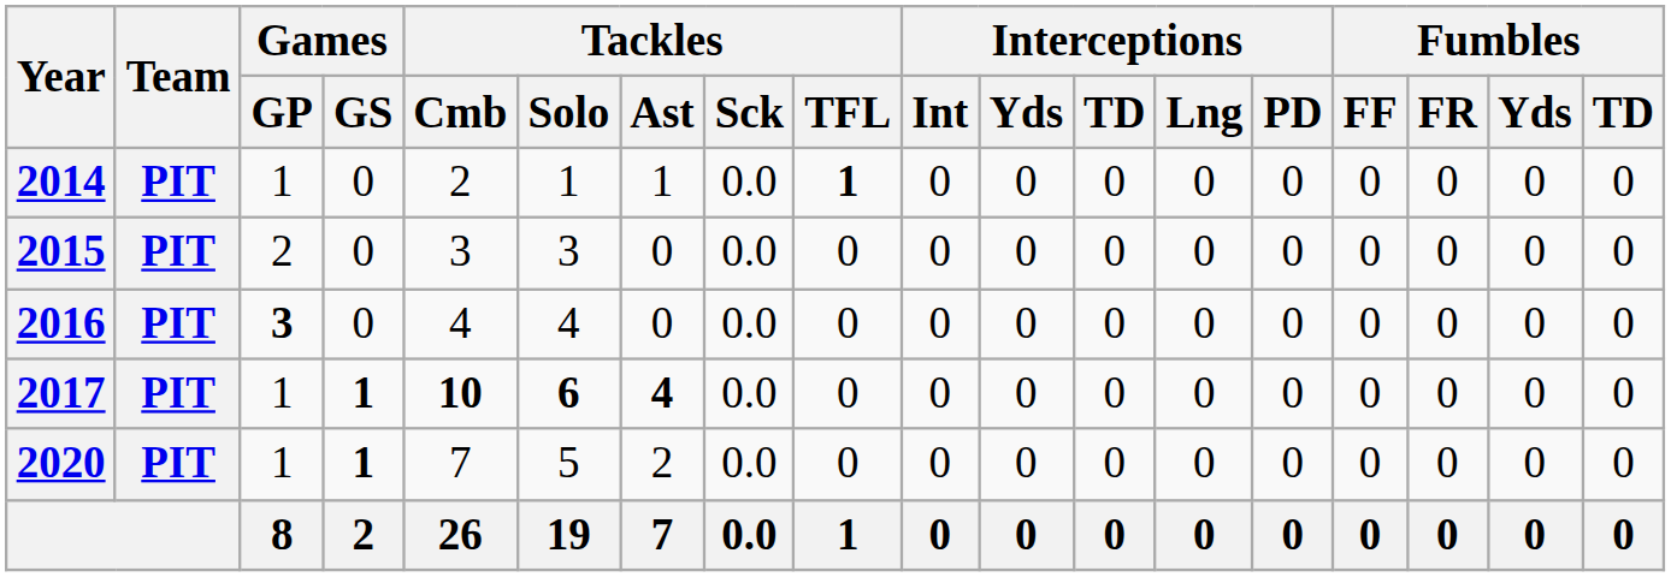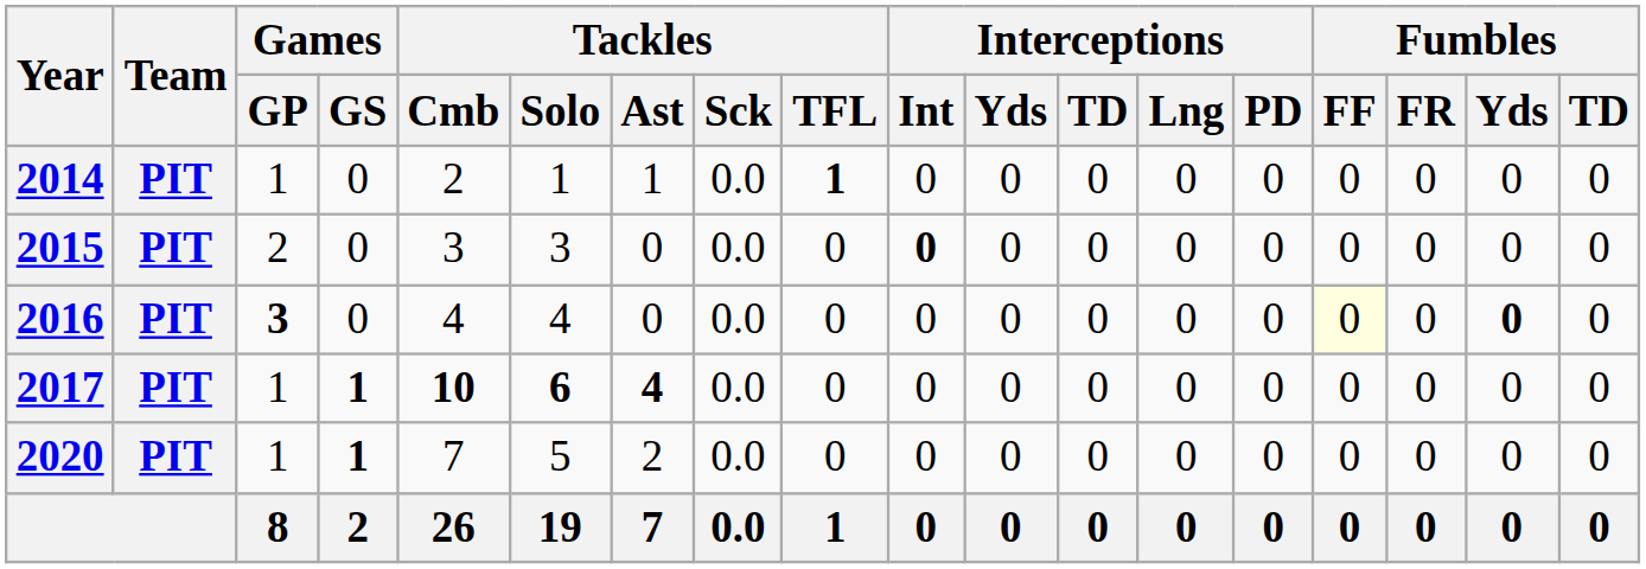2015 | Interceptions / Int: normal -> bold
2016 | Fumbles / FF: no background -> lightyellow background
2016 | Fumbles / Yds: normal -> bold
